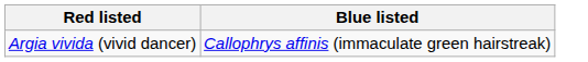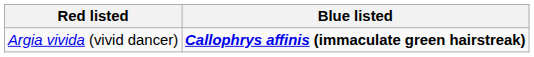Argia vivida (vivid dancer) | Blue listed: normal -> bold
